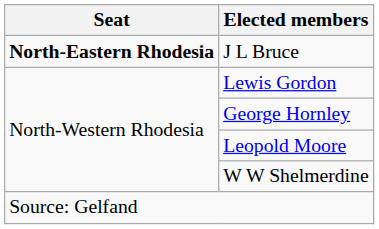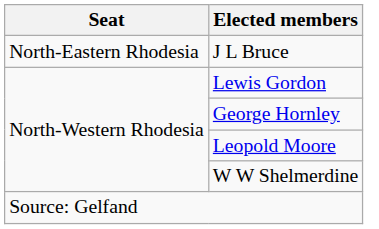J L Bruce | Seat: bold -> normal
